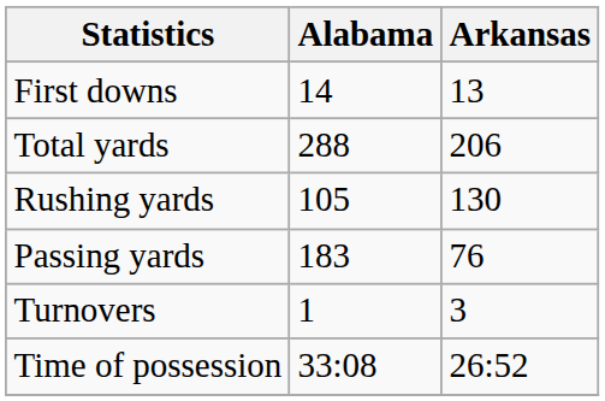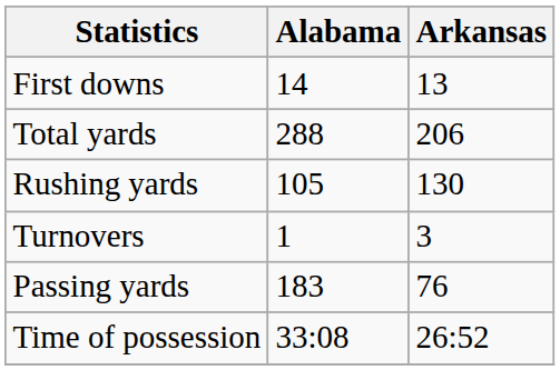rows swapped: Passing yards <-> Turnovers
